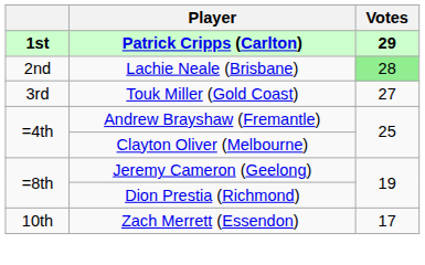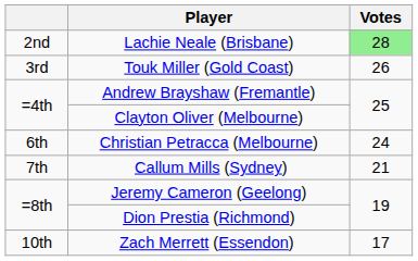- row: 1st | Patrick Cripps (Carlton) | 29
Touk Miller (Gold Coast) | Votes: 27 -> 26
+ row: 6th | Christian Petracca (Melbourne) | 24
+ row: 7th | Callum Mills (Sydney) | 21
